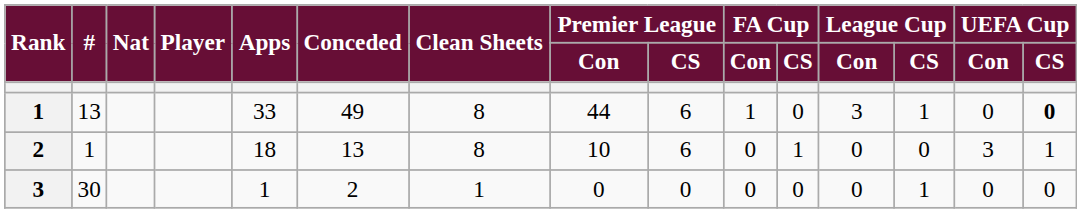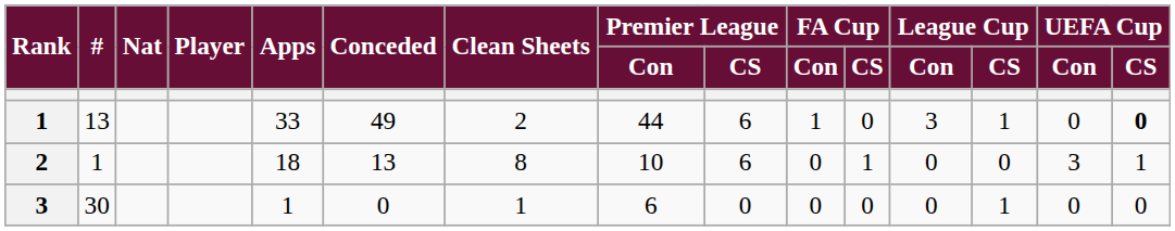row 4 | Clean Sheets: 8 -> 2
row 6 | Conceded: 2 -> 0
row 6 | Premier League / Con: 0 -> 6
